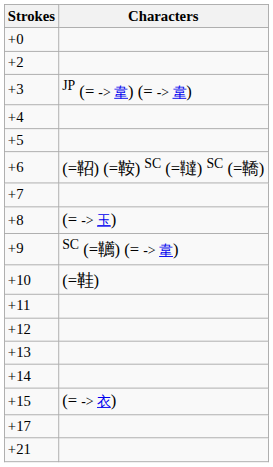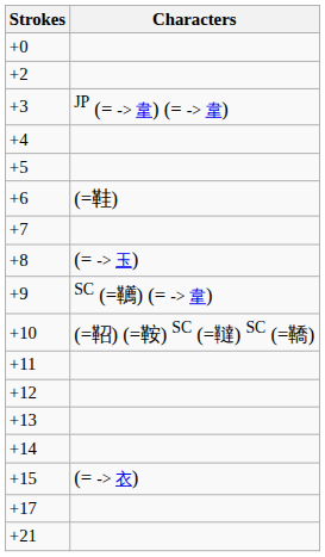+6 | Characters: (=鞀) (=鞍) SC (=韃) SC (=鞽) -> (=鞋)
+10 | Characters: (=鞋) -> (=鞀) (=鞍) SC (=韃) SC (=鞽)
